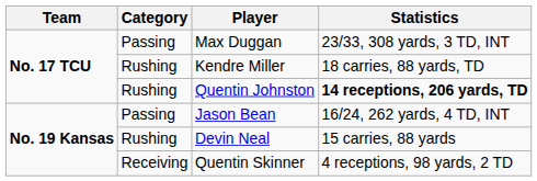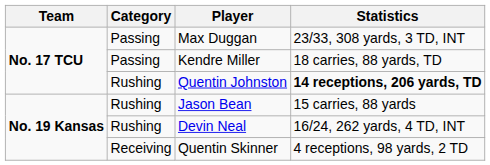Kendre Miller | Category: Rushing -> Passing
Jason Bean | Category: Passing -> Rushing
Jason Bean | Statistics: 16/24, 262 yards, 4 TD, INT -> 15 carries, 88 yards
Devin Neal | Statistics: 15 carries, 88 yards -> 16/24, 262 yards, 4 TD, INT
